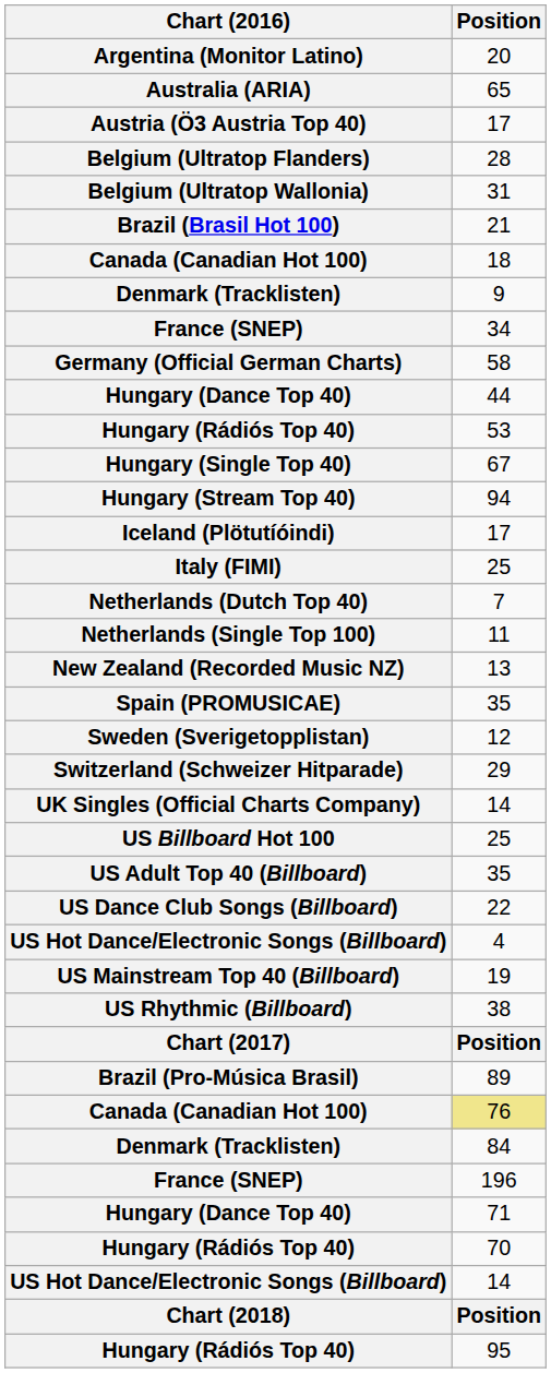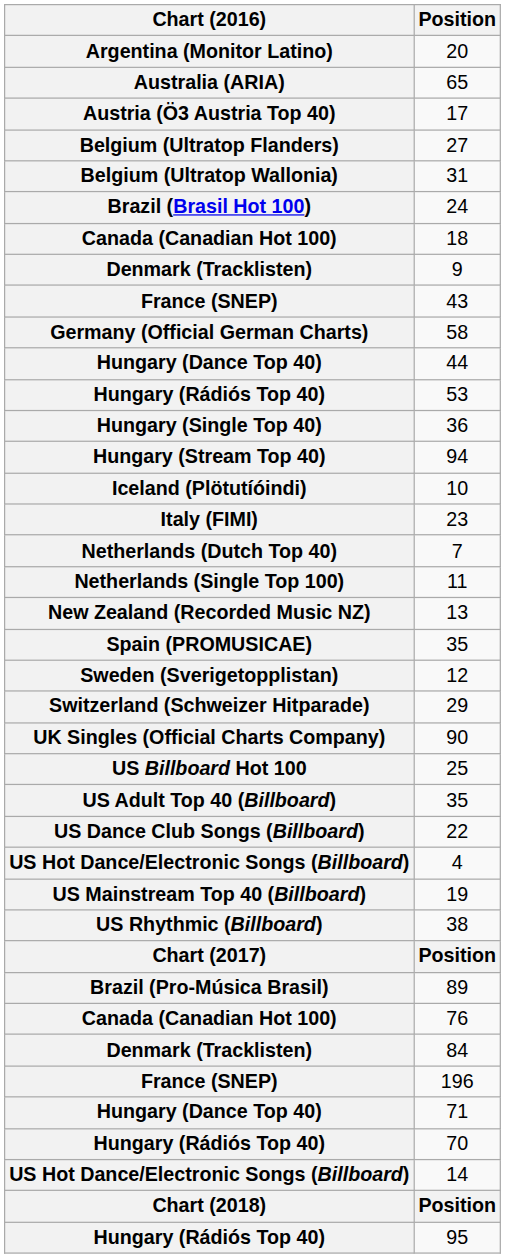row 5 | Position: 28 -> 27
row 7 | Position: 21 -> 24
row 10 | Position: 34 -> 43
row 14 | Position: 67 -> 36
row 16 | Position: 17 -> 10
row 17 | Position: 25 -> 23
row 24 | Position: 14 -> 90
row 33 | Position: khaki background -> no background
